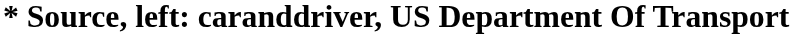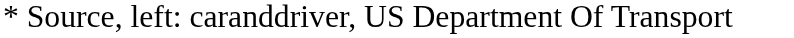row 1 | column 1: bold -> normal
